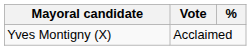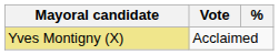Yves Montigny (X) | Mayoral candidate: no background -> khaki background
